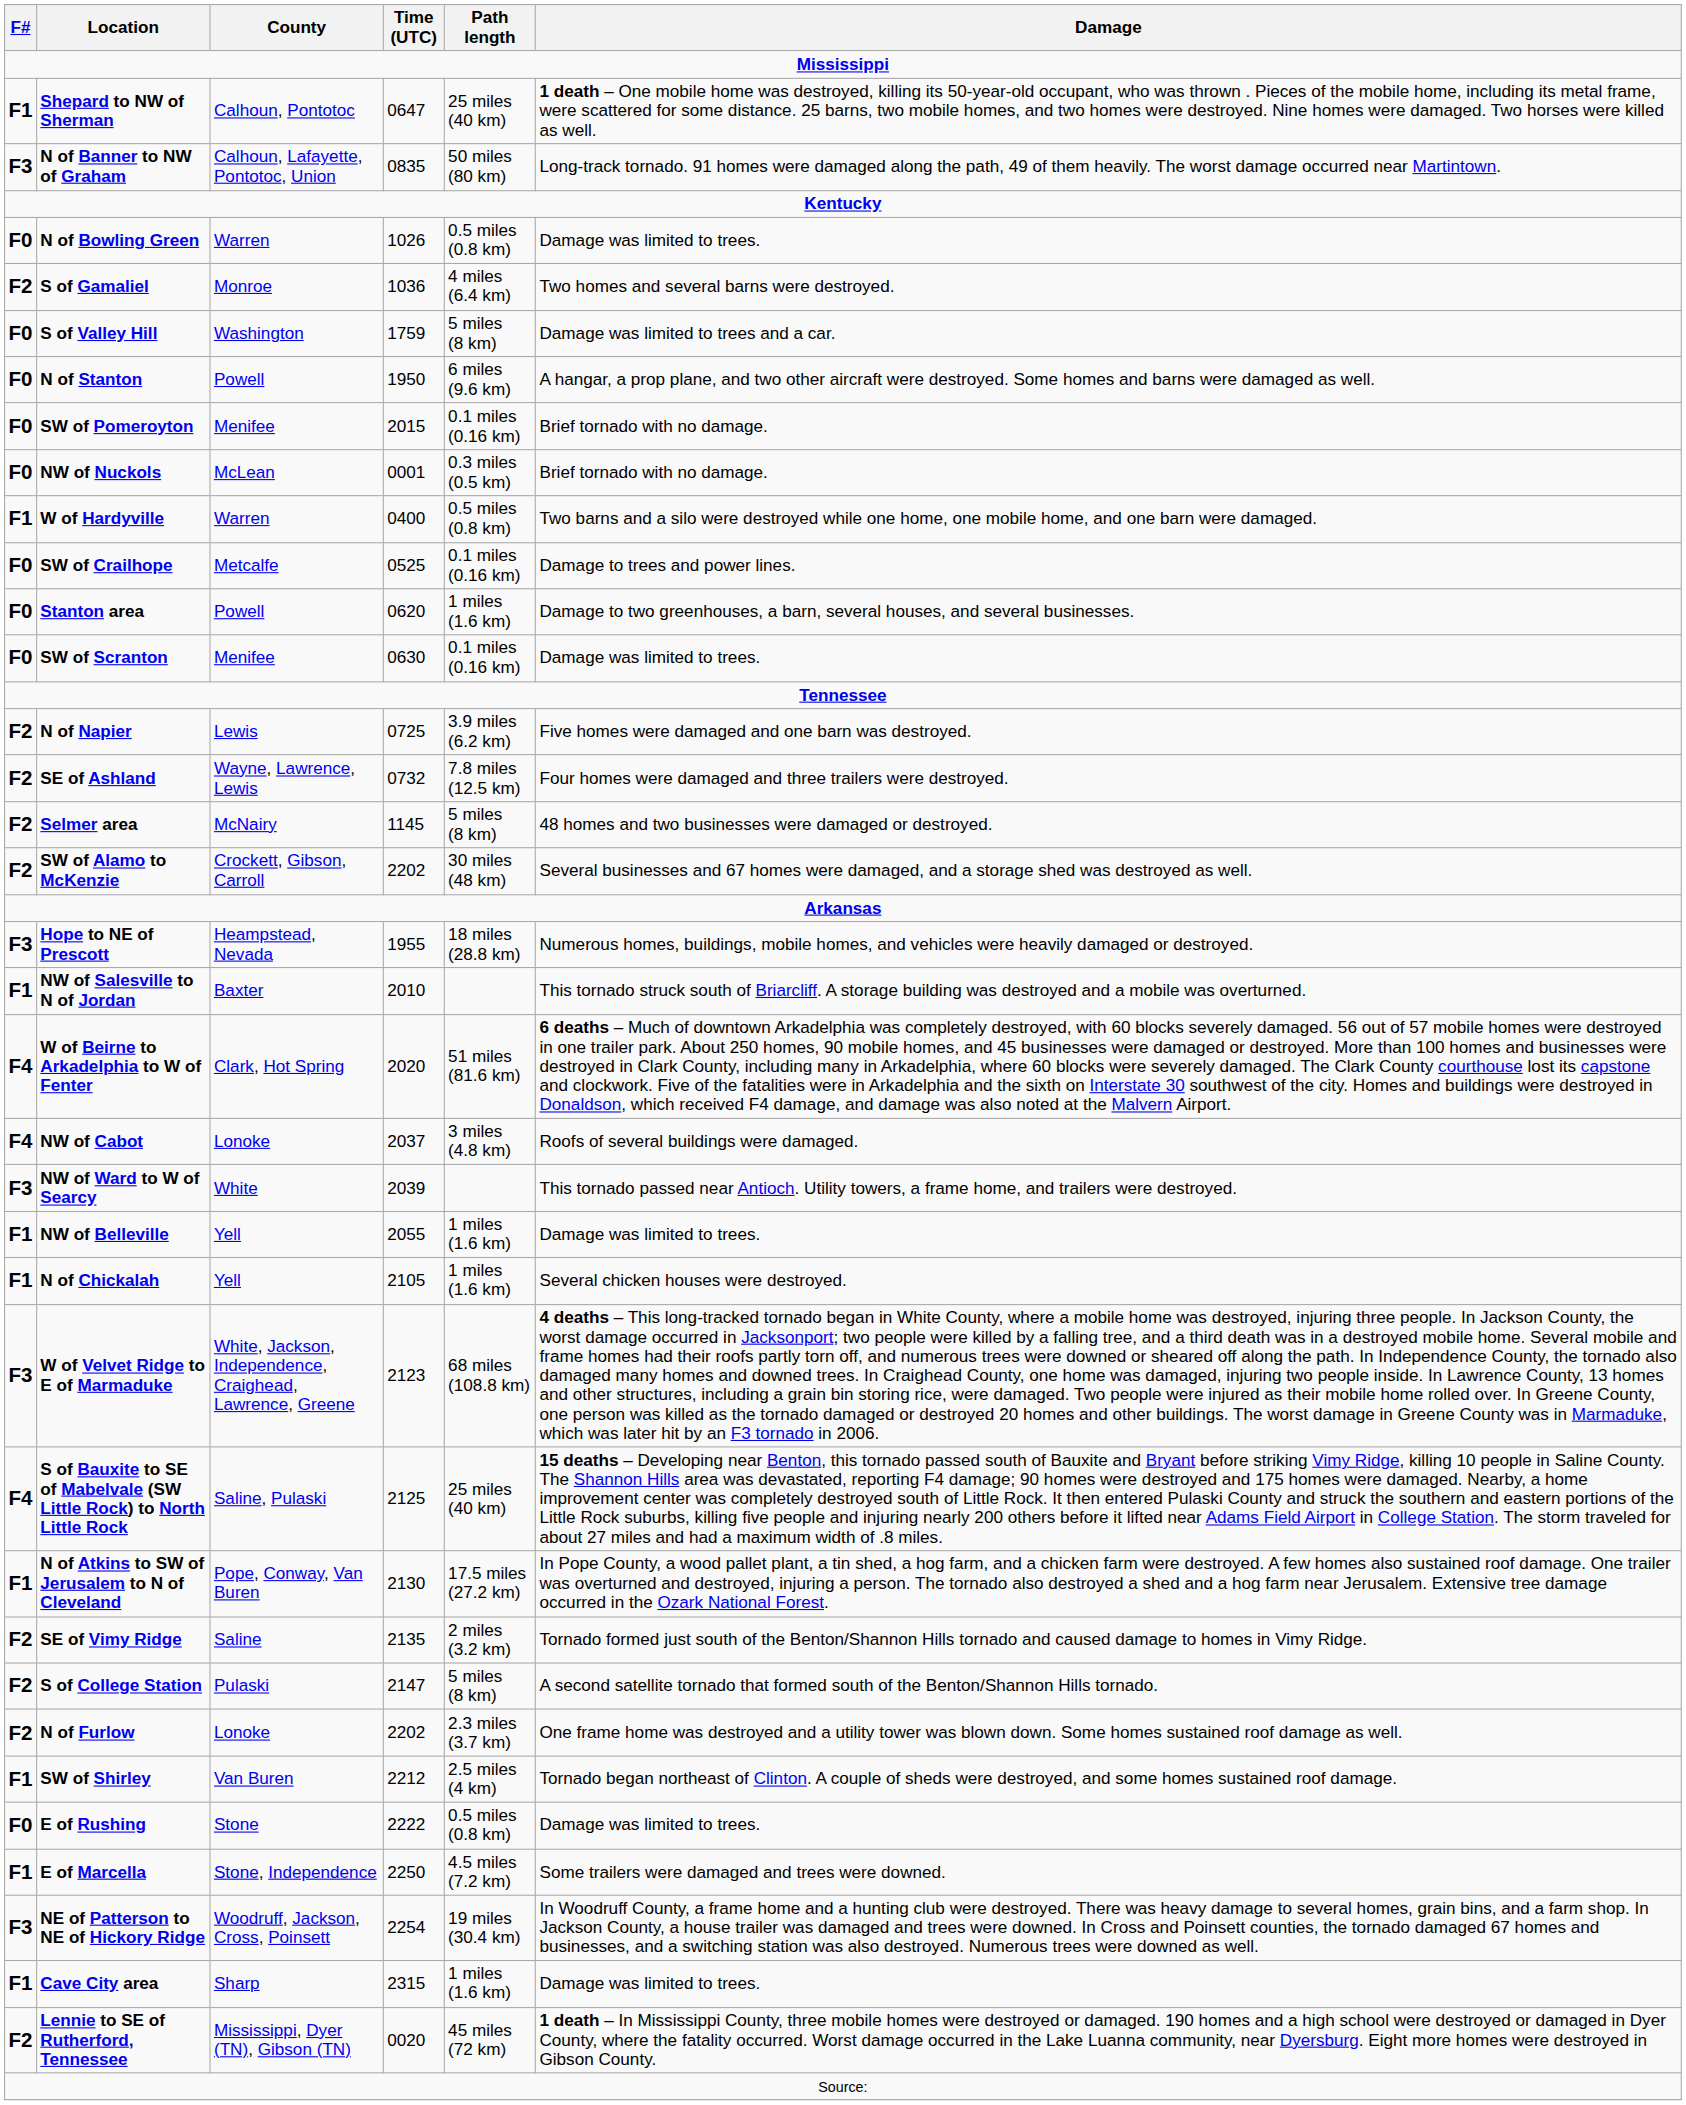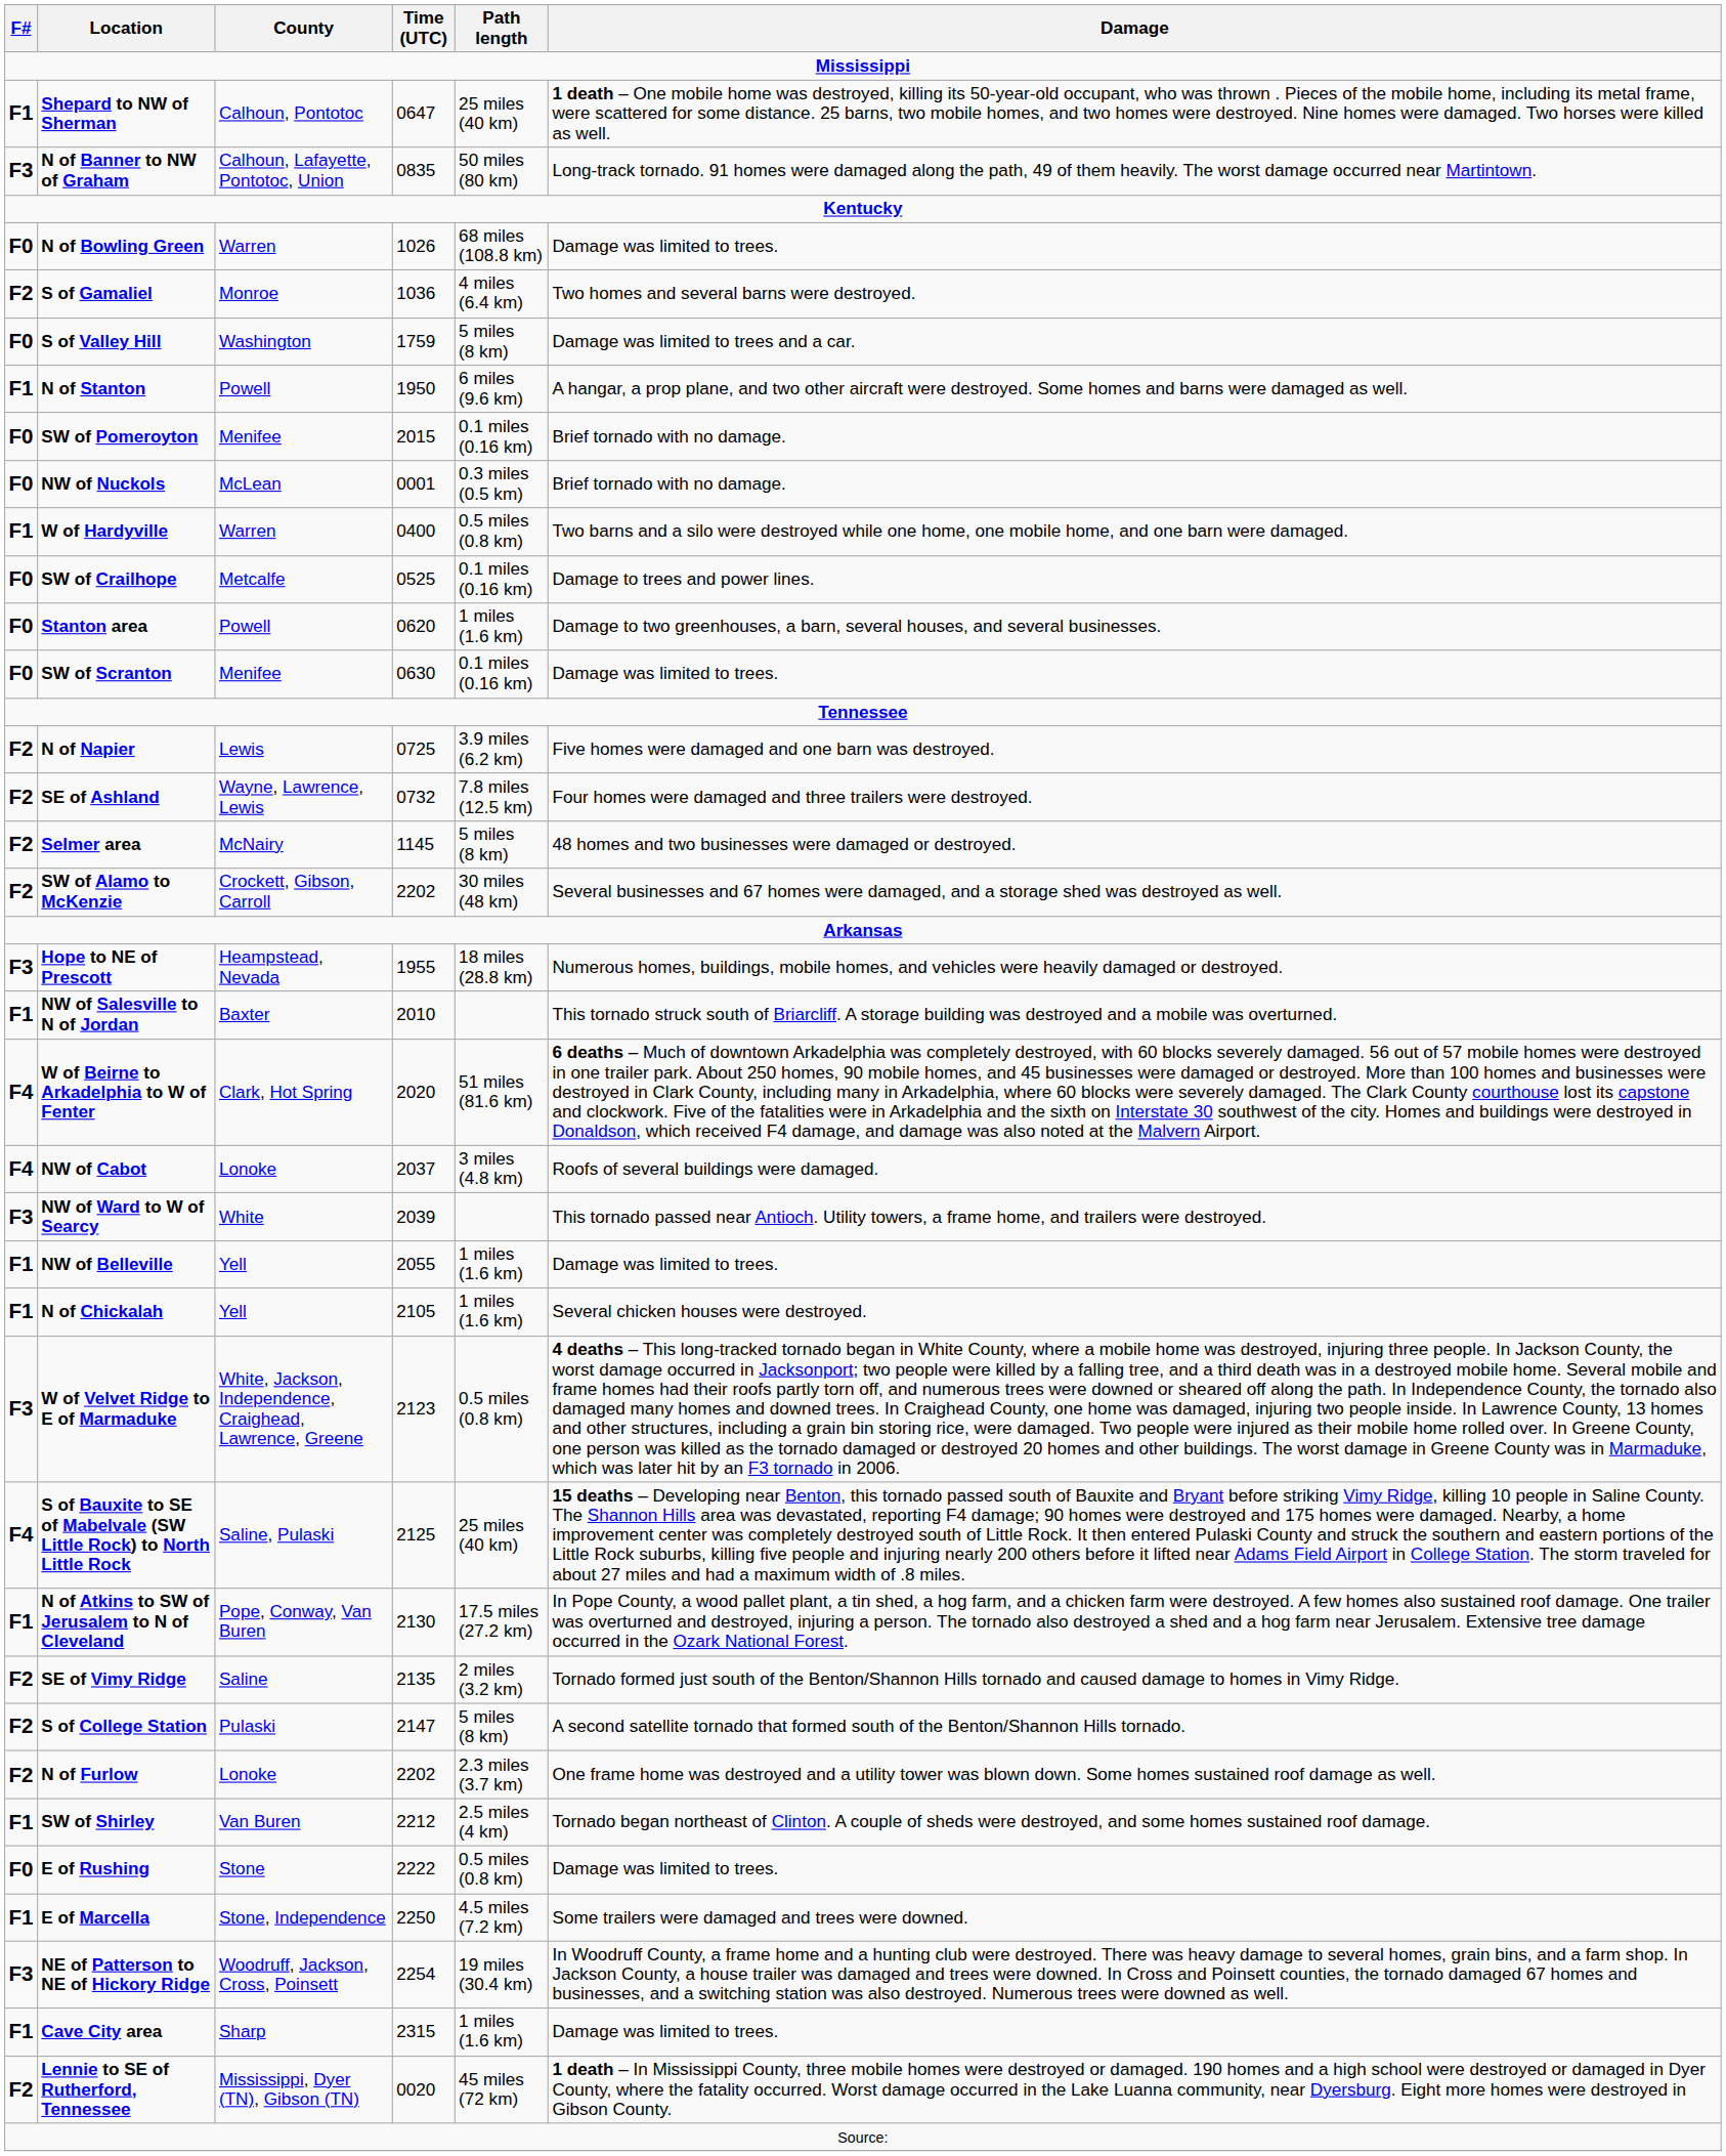N of Bowling Green | Path length: 0.5 miles (0.8 km) -> 68 miles (108.8 km)
N of Stanton | F#: F0 -> F1
W of Velvet Ridge to E of Marmaduke | Path length: 68 miles (108.8 km) -> 0.5 miles (0.8 km)
